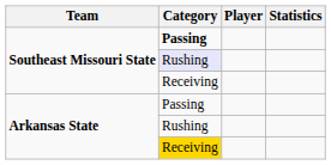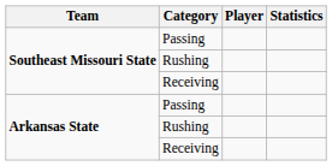Southeast Missouri State / Passing | Category: bold -> normal
Southeast Missouri State / Rushing | Category: lavender background -> no background
Arkansas State / Receiving | Category: gold background -> no background
